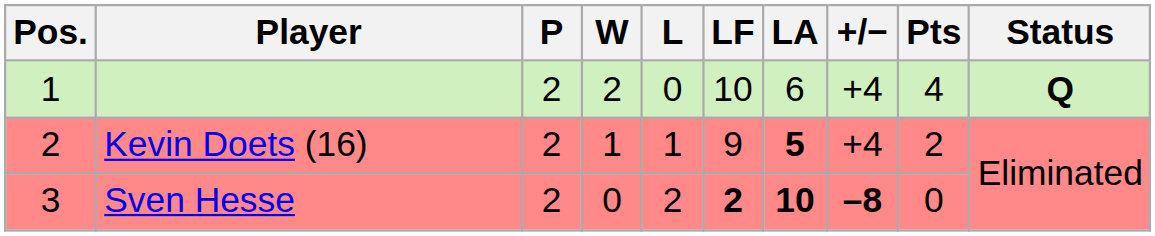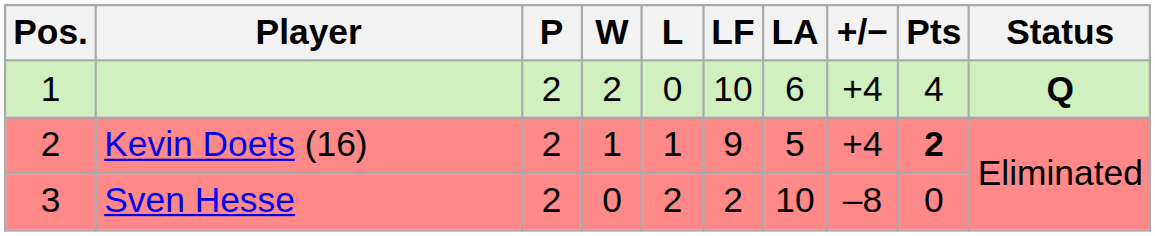Kevin Doets (16) | LA: bold -> normal
Kevin Doets (16) | Pts: normal -> bold
Sven Hesse | LF: bold -> normal
Sven Hesse | LA: bold -> normal
Sven Hesse | +/−: bold -> normal
